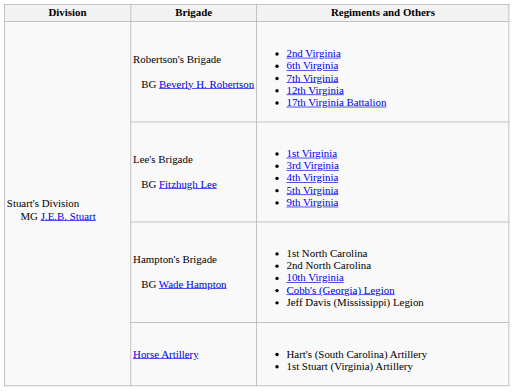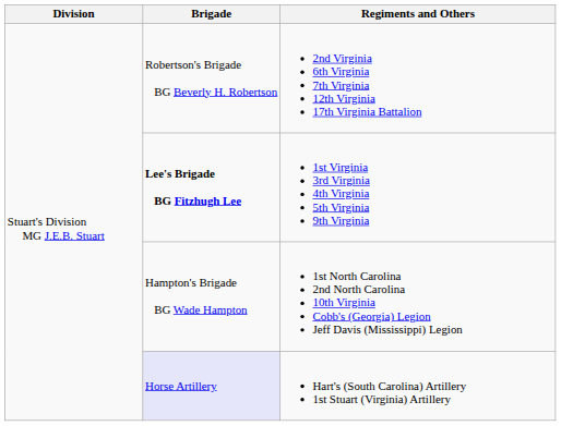Lee's Brigade BG Fitzhugh Lee | Brigade: normal -> bold
Horse Artillery | Brigade: no background -> lavender background
